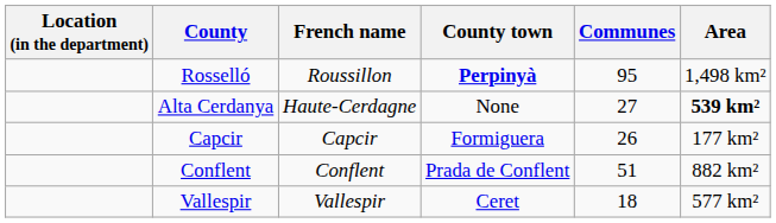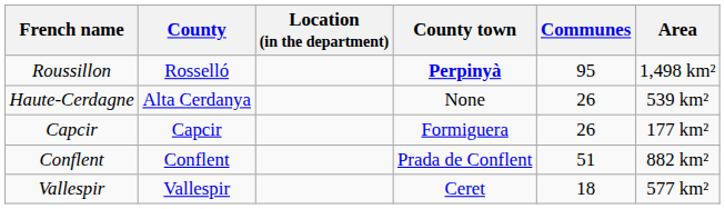columns swapped: Location (in the department) <-> French name
Alta Cerdanya | Communes: 27 -> 26
Alta Cerdanya | Area: bold -> normal
